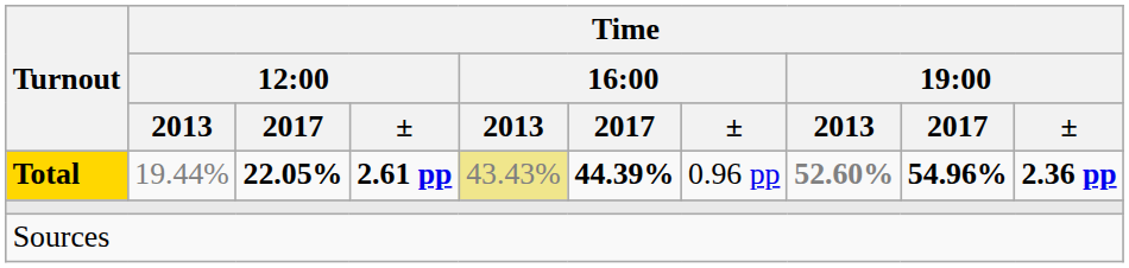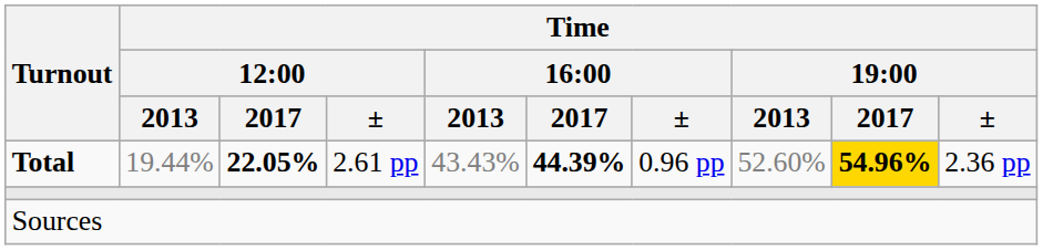Total | Turnout: gold background -> no background
Total | Time / 12:00 / ±: bold -> normal
Total | Time / 16:00 / 2013: khaki background -> no background
Total | Time / 19:00 / 2013: bold -> normal
Total | Time / 19:00 / 2017: no background -> gold background
Total | Time / 19:00 / ±: bold -> normal
